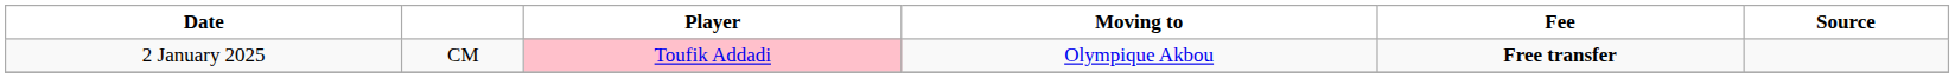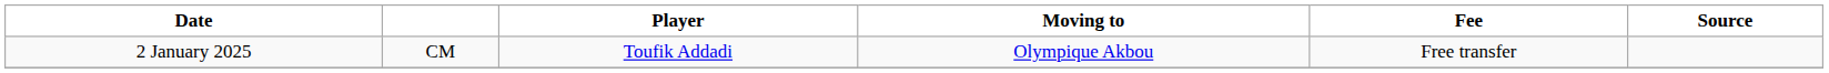2 January 2025 | Player: pink background -> no background
2 January 2025 | Fee: bold -> normal
